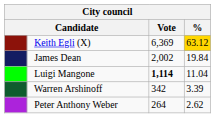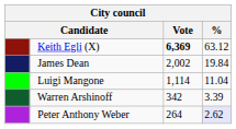Keith Egli (X) | Vote: normal -> bold
Keith Egli (X) | %: gold background -> no background
Luigi Mangone | Vote: bold -> normal
Peter Anthony Weber | %: no background -> lavender background
